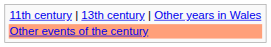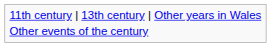row 2 | column 1: lightsalmon background -> no background
